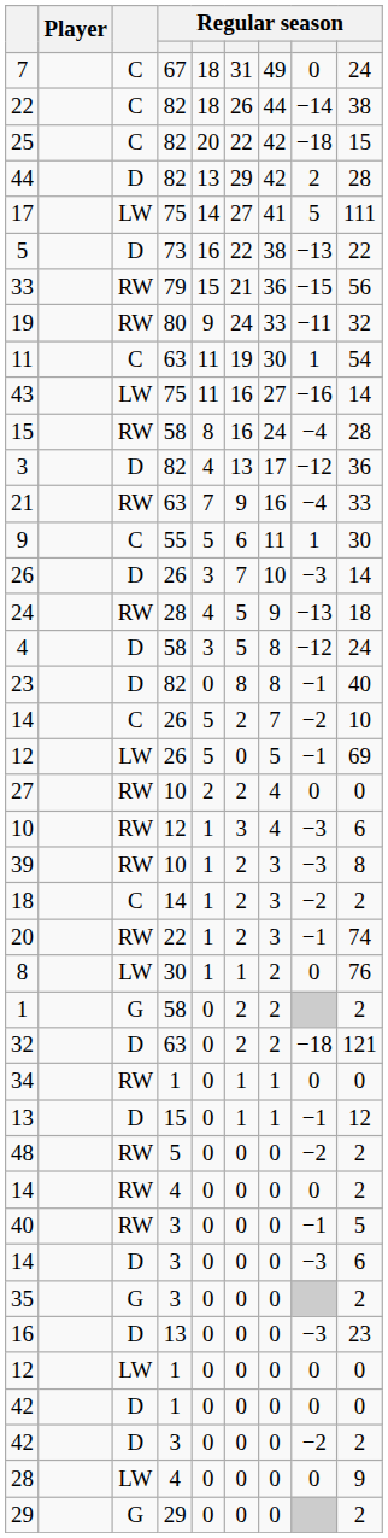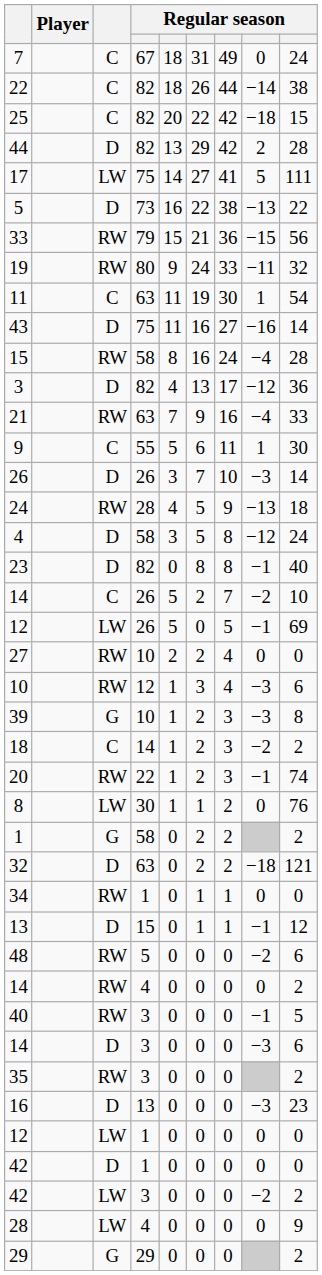43 | column 3: LW -> D
39 | column 3: RW -> G
48 | column 9: 2 -> 6
35 | column 3: G -> RW
42 / 3 | column 3: D -> LW
